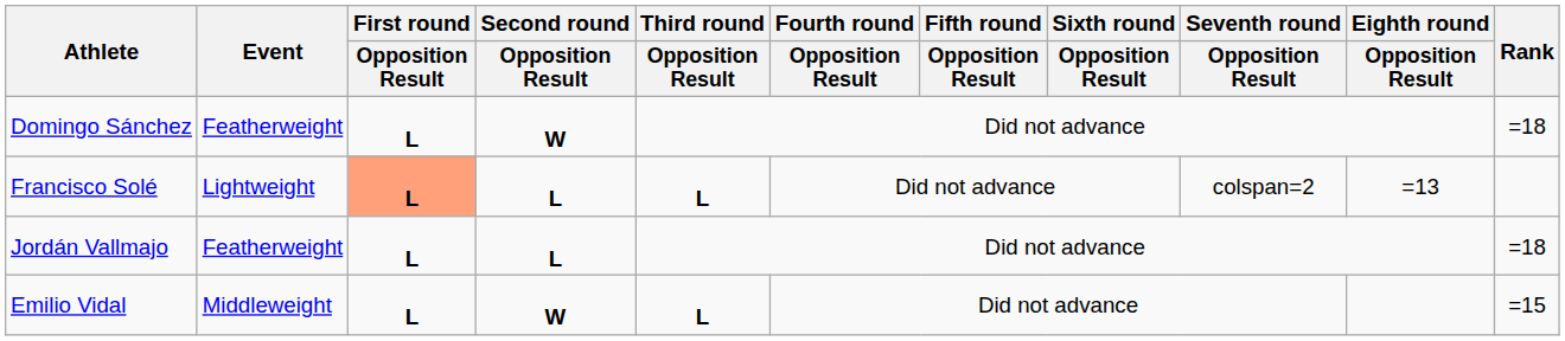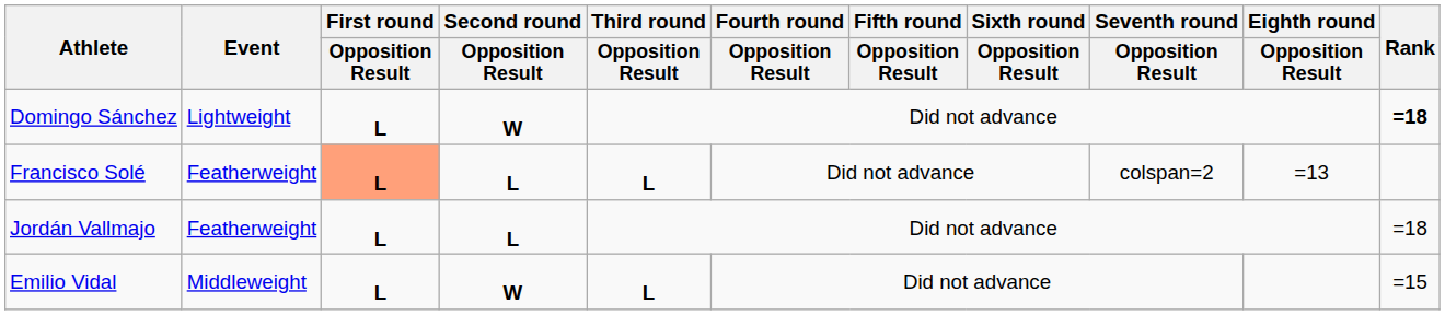Domingo Sánchez | Event: Featherweight -> Lightweight
Domingo Sánchez | Rank: normal -> bold
Francisco Solé | Event: Lightweight -> Featherweight
